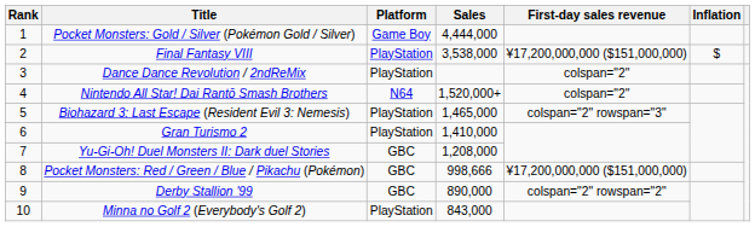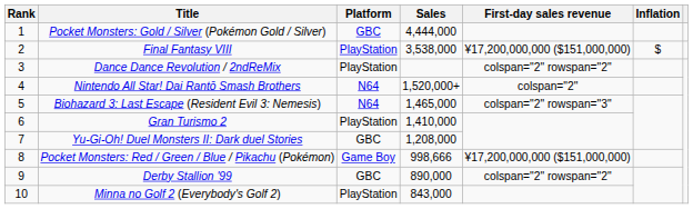Pocket Monsters: Gold / Silver (Pokémon Gold / Silver) | Platform: Game Boy -> GBC
Dance Dance Revolution / 2ndReMix | First-day sales revenue: colspan="2" -> colspan="2" rowspan="2"
Biohazard 3: Last Escape (Resident Evil 3: Nemesis) | Platform: PlayStation -> N64
Pocket Monsters: Red / Green / Blue / Pikachu (Pokémon) | Platform: GBC -> Game Boy
